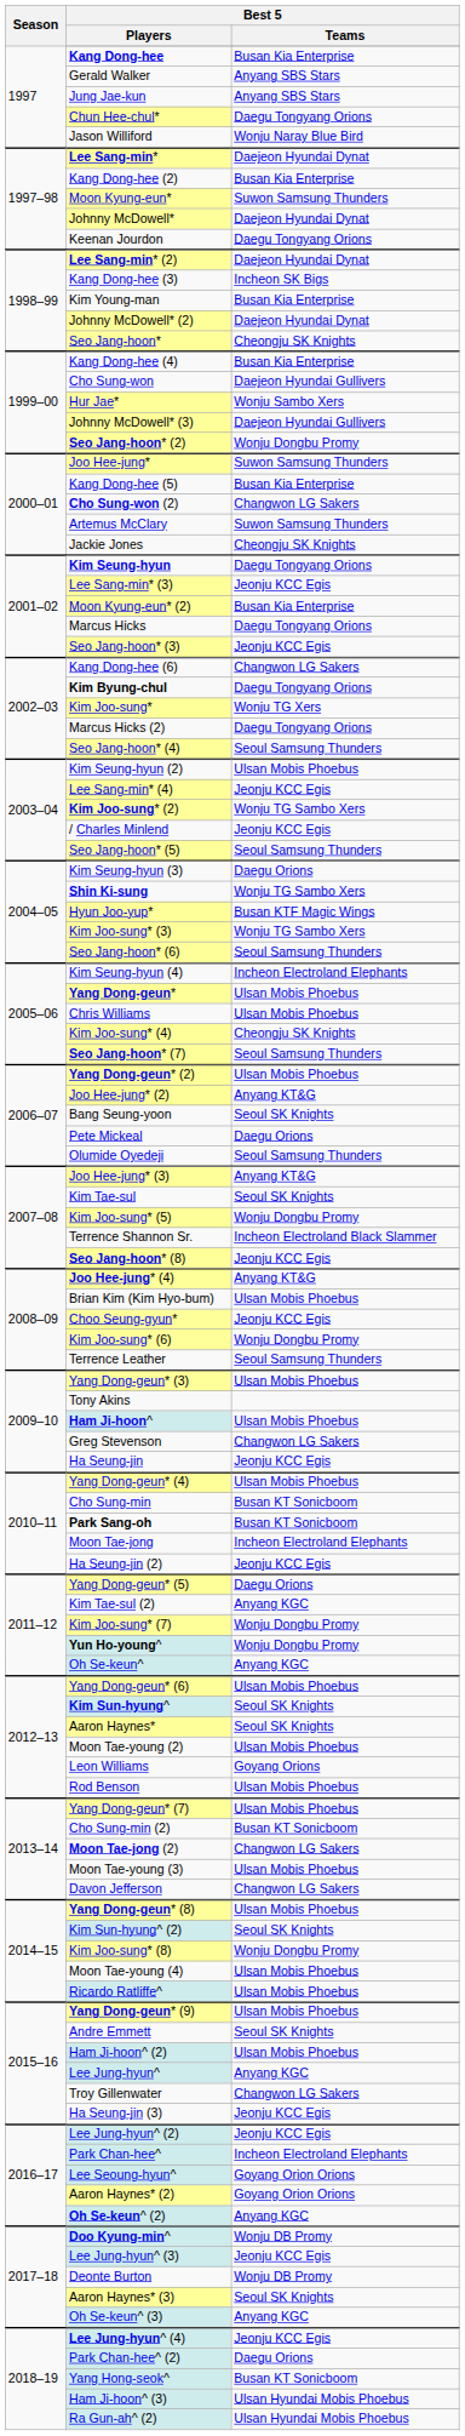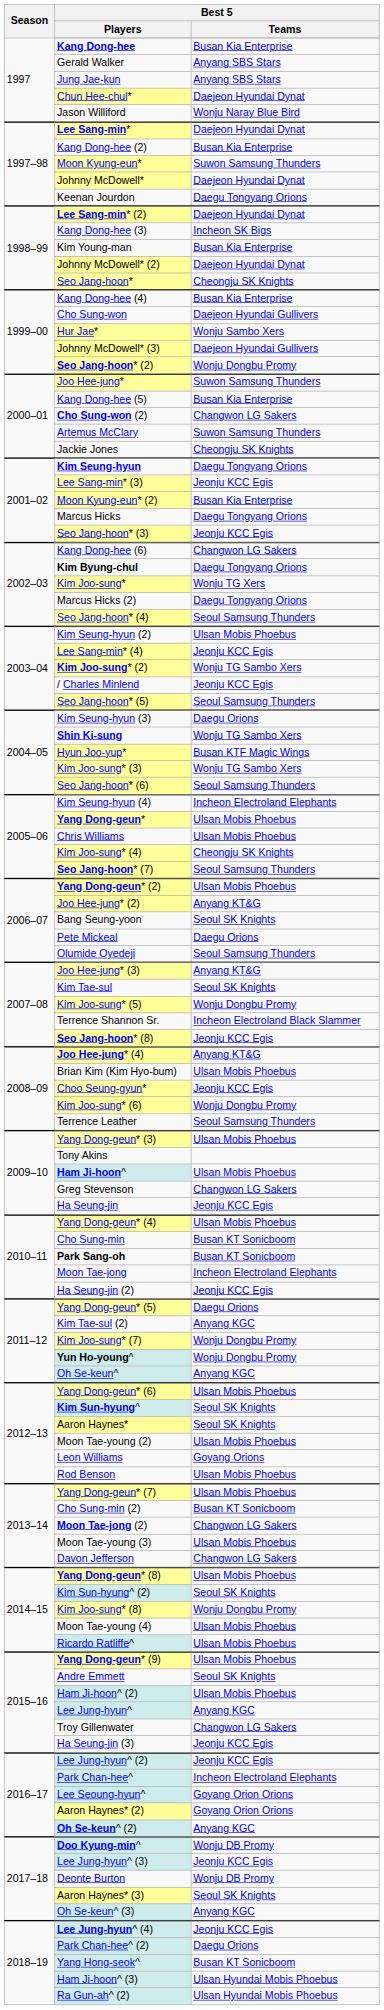Chun Hee-chul* | Best 5 / Teams: Daegu Tongyang Orions -> Daejeon Hyundai Dynat
